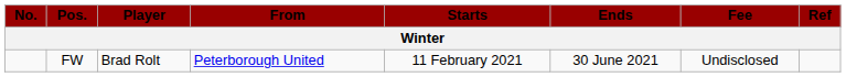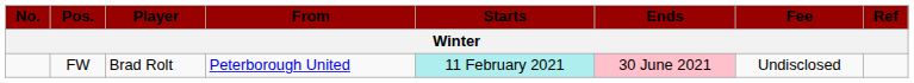FW | Starts: no background -> paleturquoise background
FW | Ends: no background -> pink background
